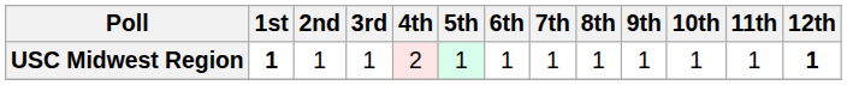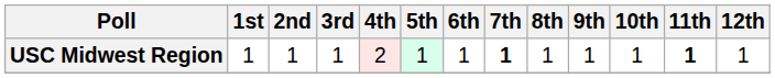USC Midwest Region | 1st: bold -> normal
USC Midwest Region | 7th: normal -> bold
USC Midwest Region | 11th: normal -> bold
USC Midwest Region | 12th: bold -> normal
